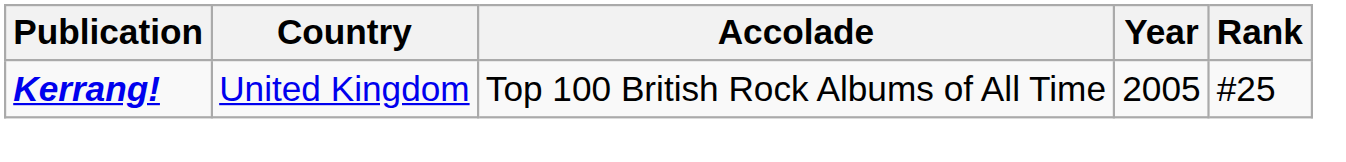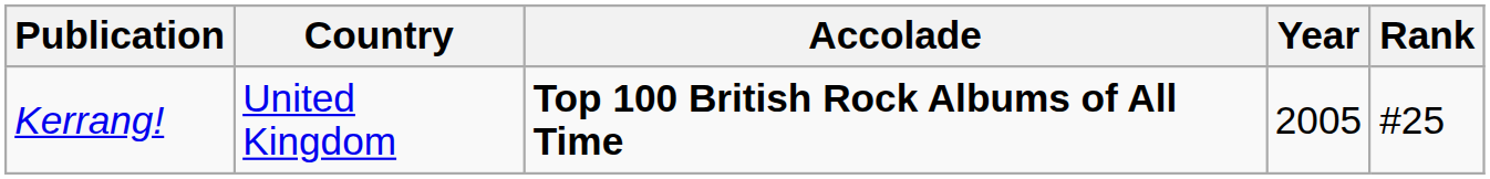row 2 | Publication: bold -> normal
row 2 | Accolade: normal -> bold
